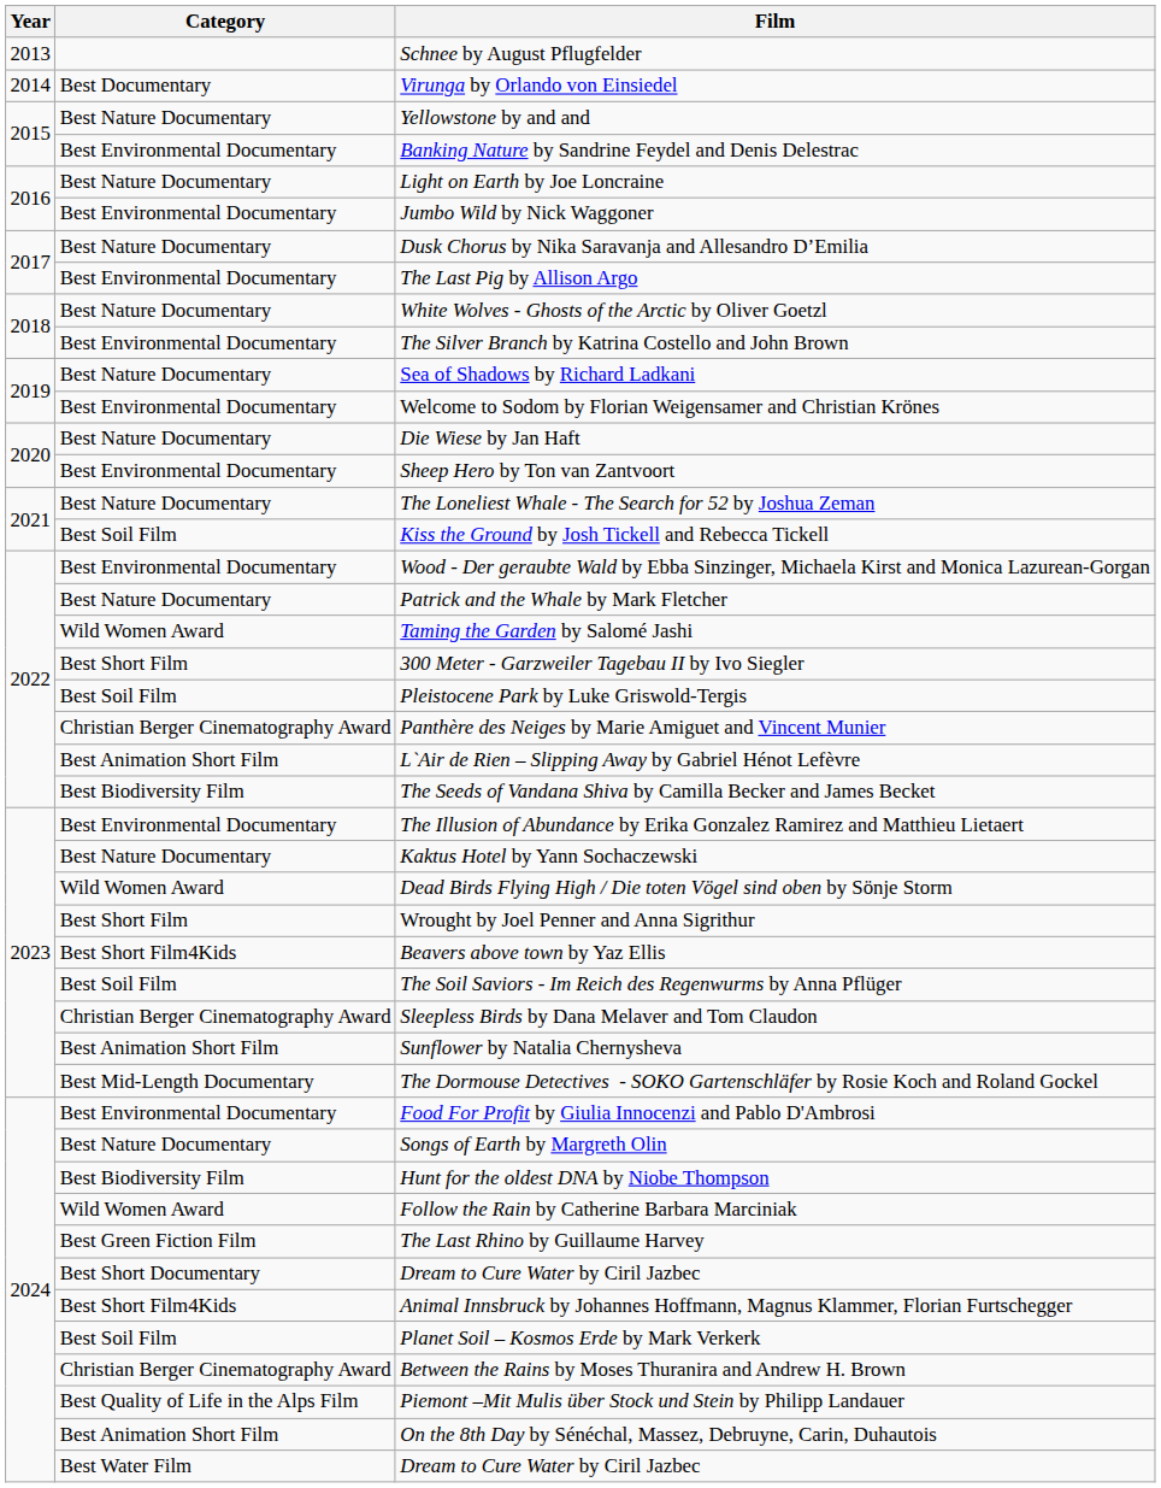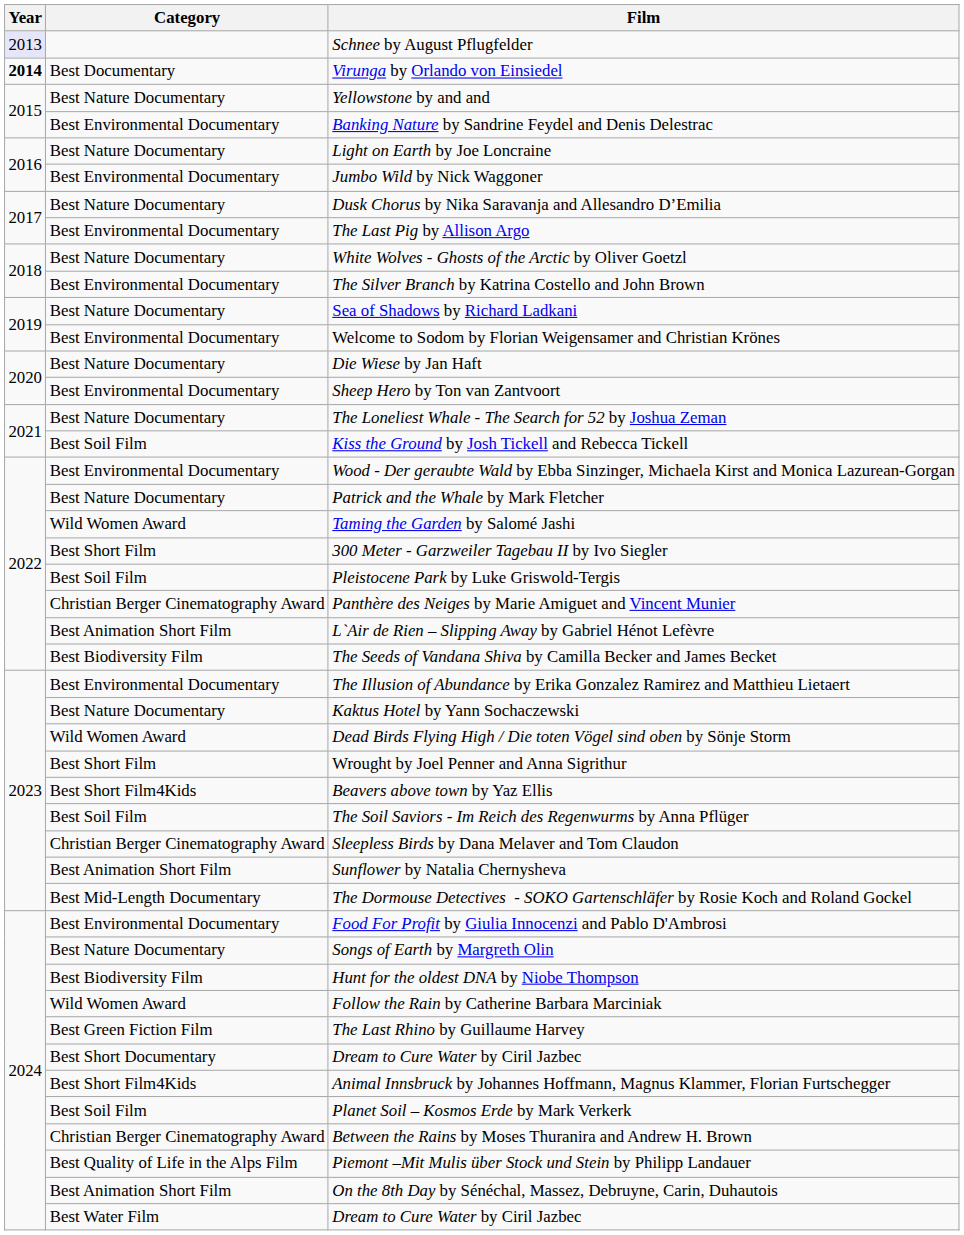Schnee by August Pflugfelder | Year: no background -> lavender background
Virunga by Orlando von Einsiedel | Year: normal -> bold
